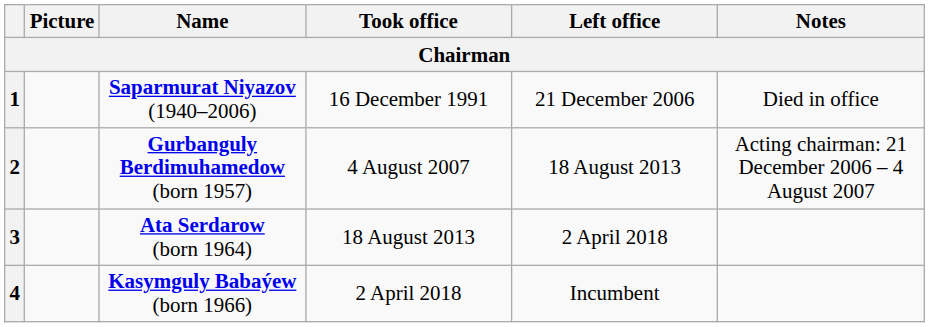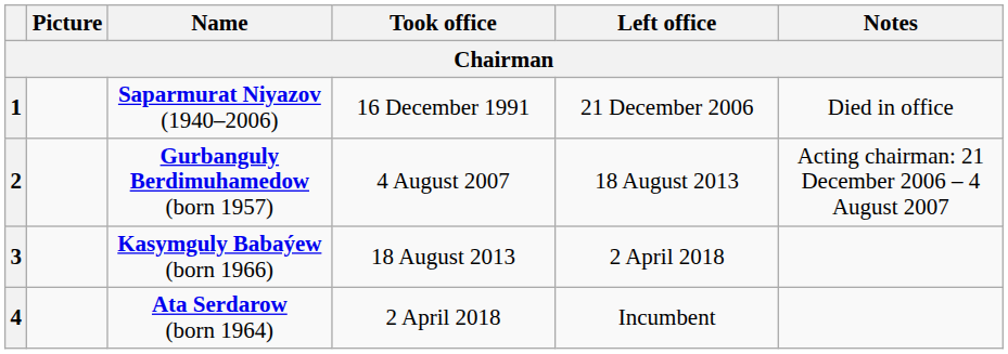3 | Name: Ata Serdarow (born 1964) -> Kasymguly Babaýew (born 1966)
4 | Name: Kasymguly Babaýew (born 1966) -> Ata Serdarow (born 1964)
